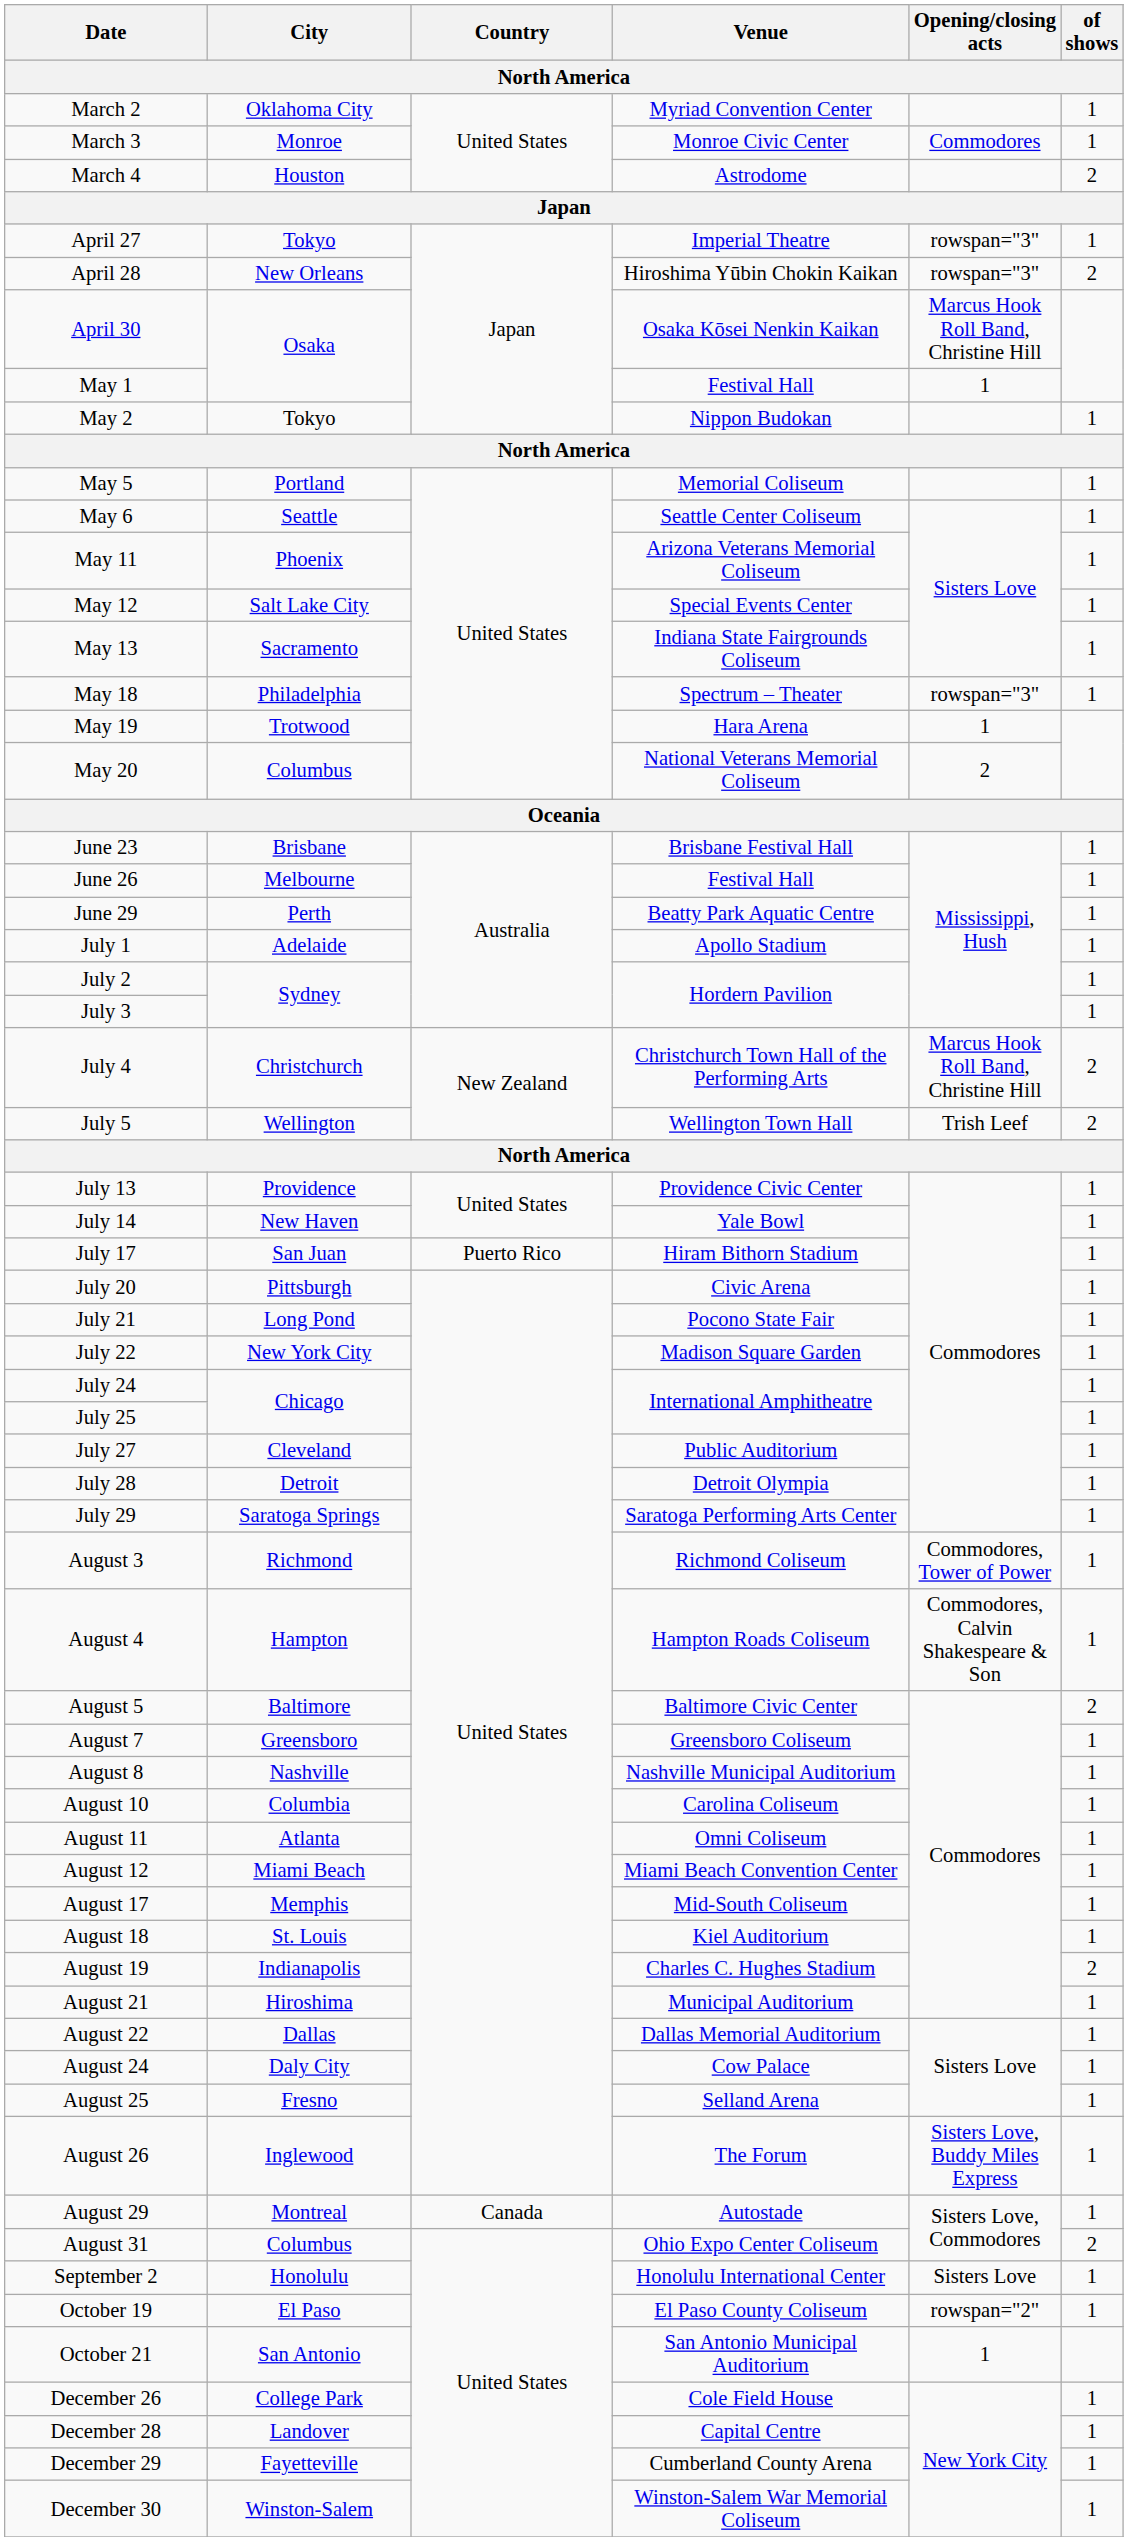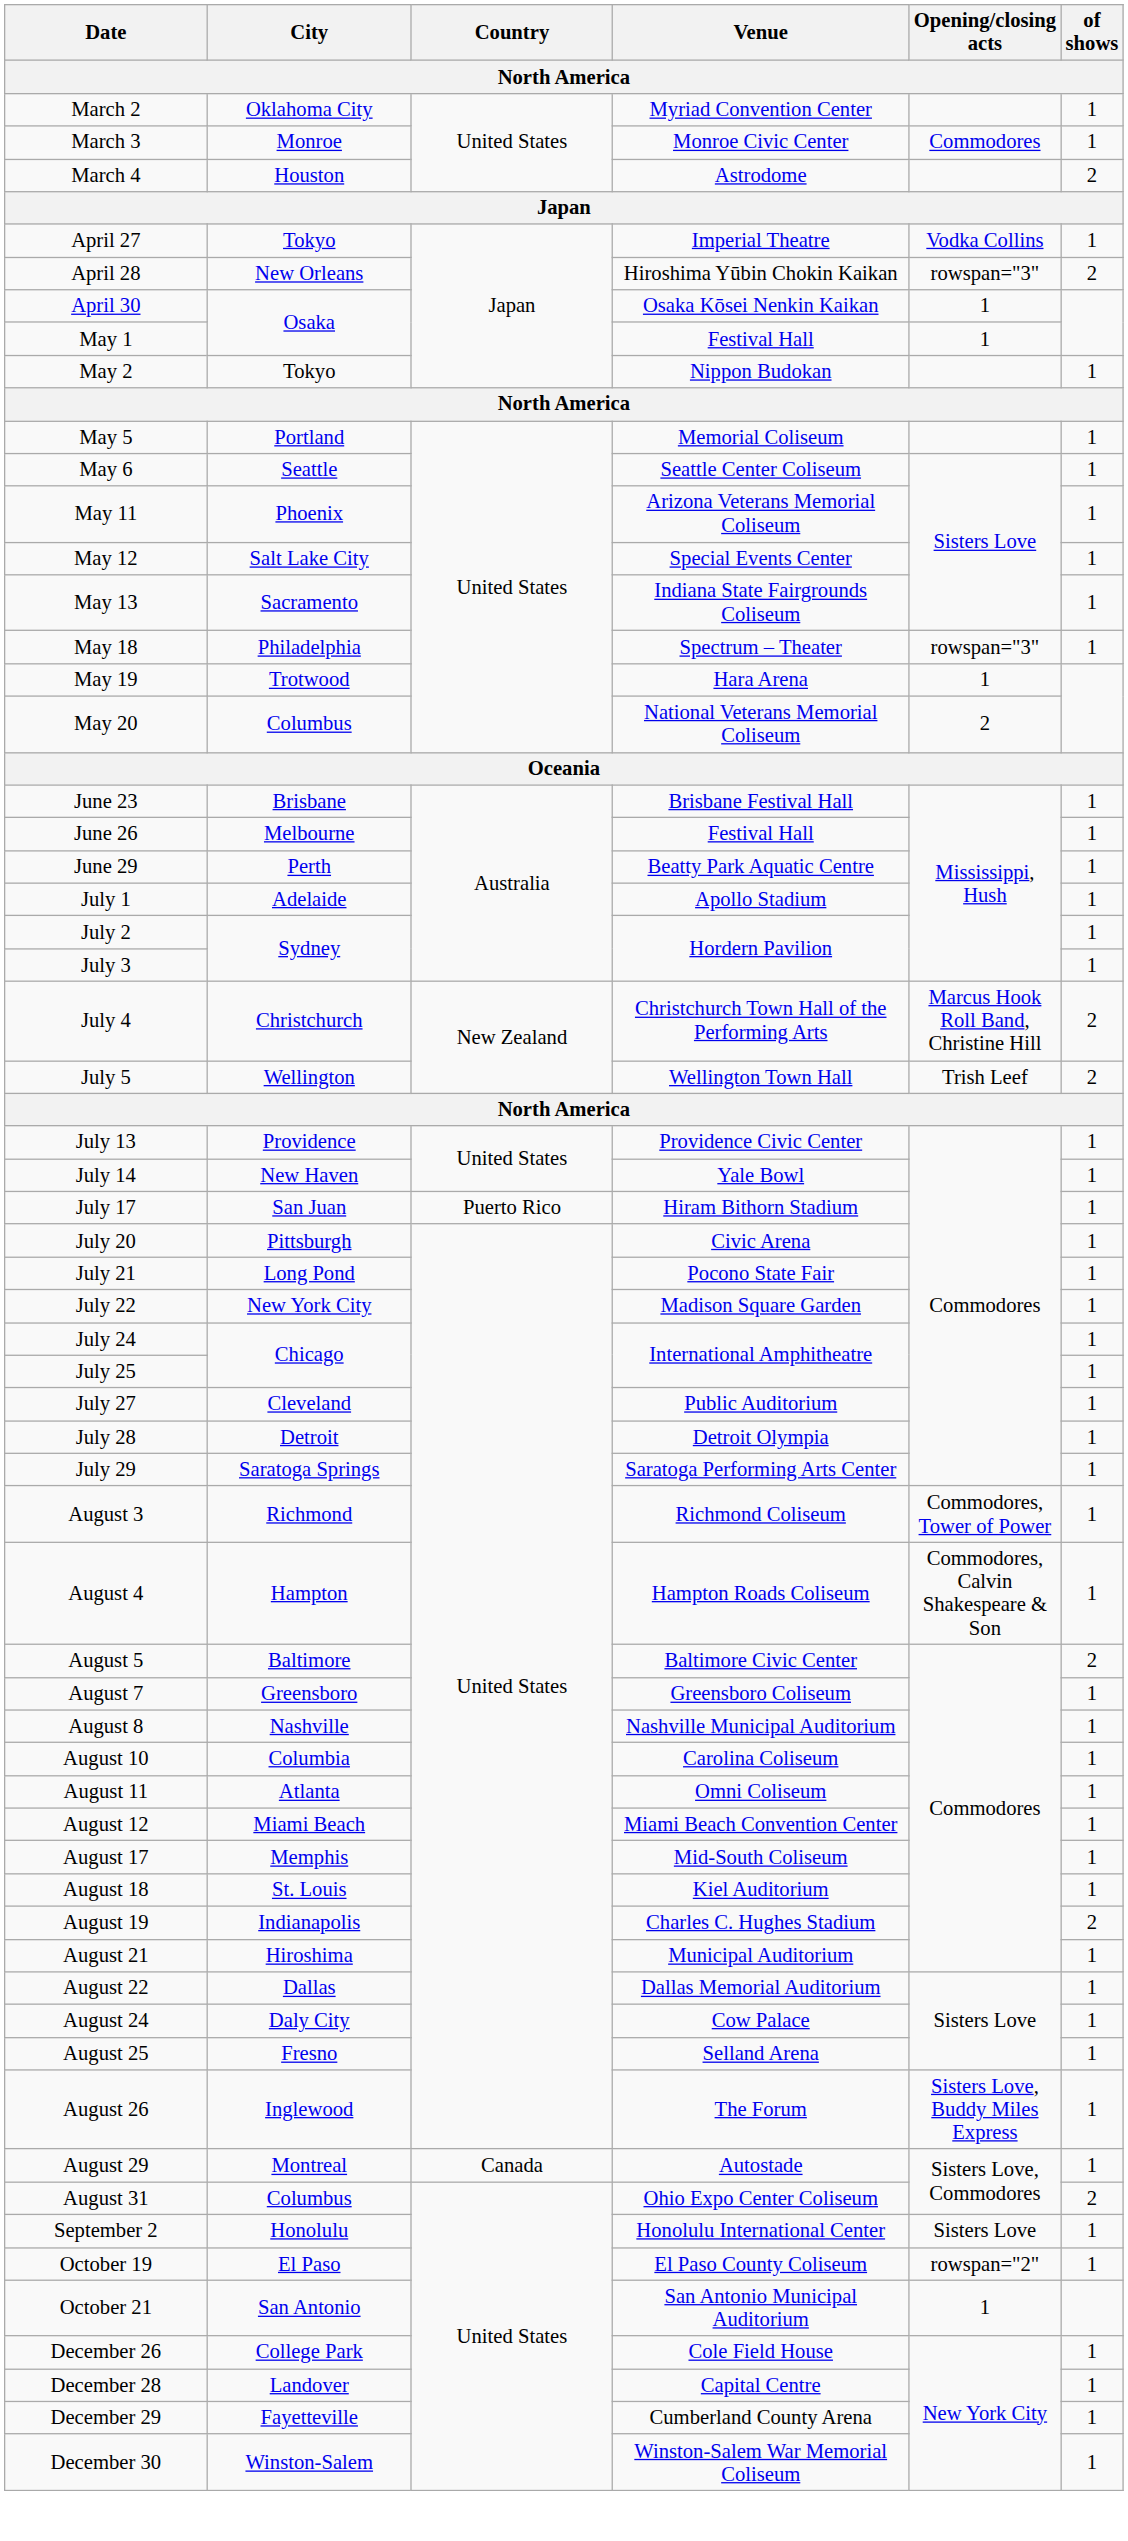April 27 | Opening/closing acts: rowspan="3" -> Vodka Collins
April 30 | Opening/closing acts: Marcus Hook Roll Band, Christine Hill -> 1
